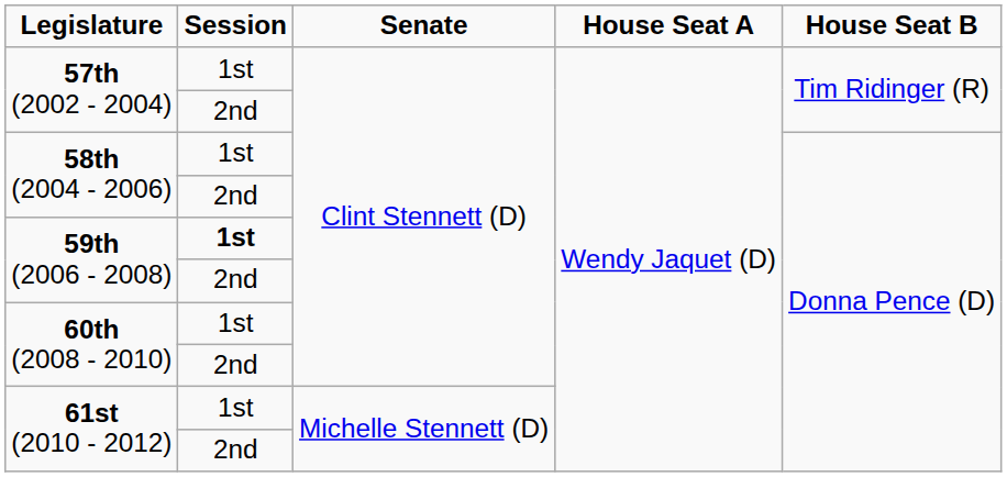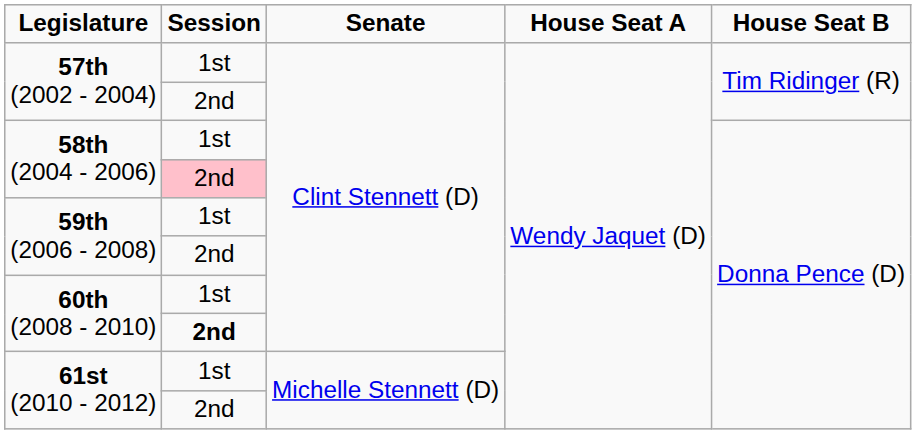58th (2004 - 2006) / 2nd | Session: no background -> pink background
59th (2006 - 2008) / 1st | Session: bold -> normal
60th (2008 - 2010) / 2nd | Session: normal -> bold
